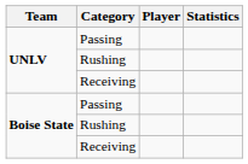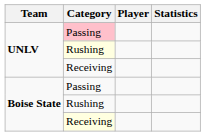UNLV / Passing | Category: no background -> pink background
UNLV / Rushing | Category: no background -> lightyellow background
Boise State / Receiving | Category: no background -> lightyellow background
